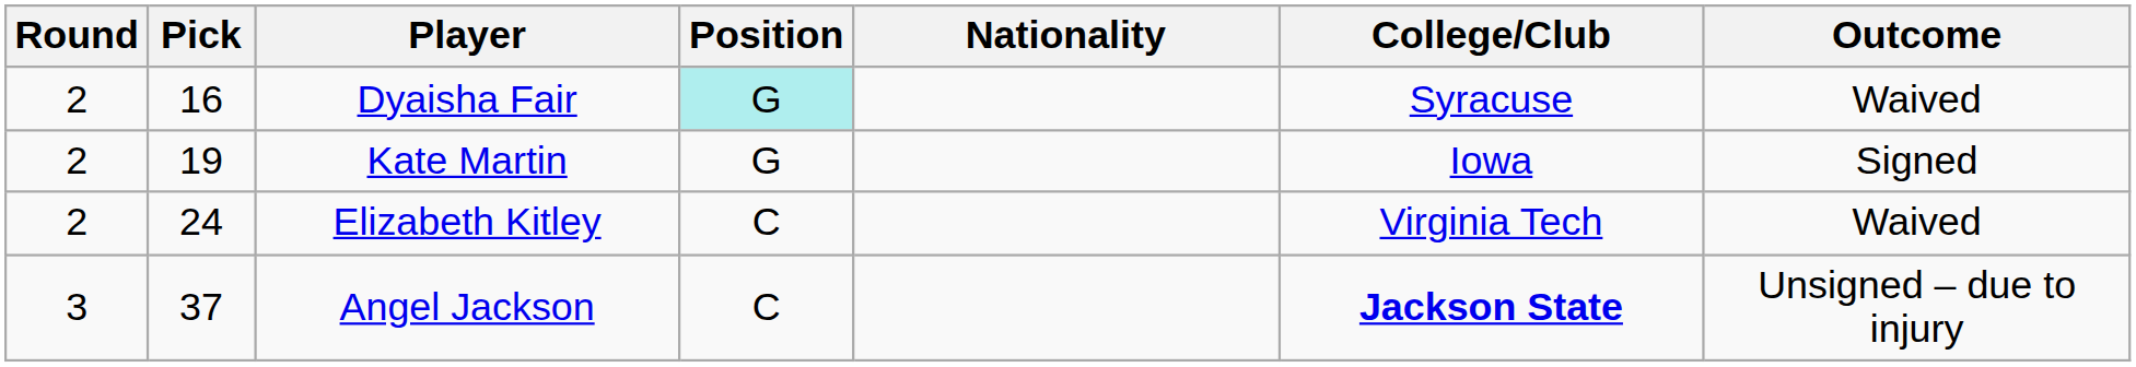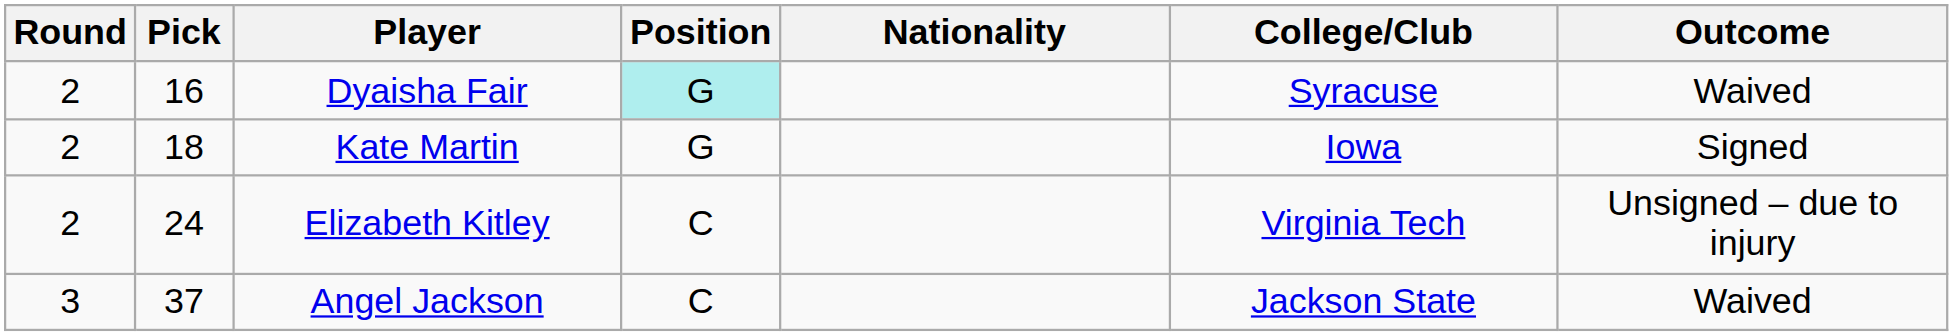Kate Martin | Pick: 19 -> 18
Elizabeth Kitley | Outcome: Waived -> Unsigned – due to injury
Angel Jackson | College/Club: bold -> normal
Angel Jackson | Outcome: Unsigned – due to injury -> Waived
